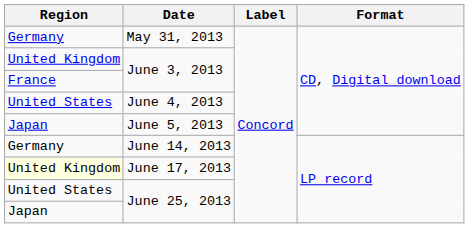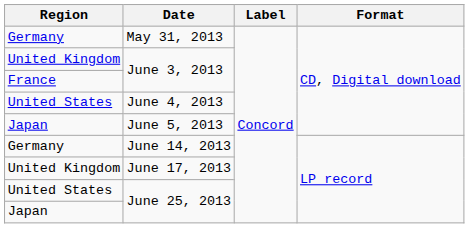June 17, 2013 | Region: lightyellow background -> no background
